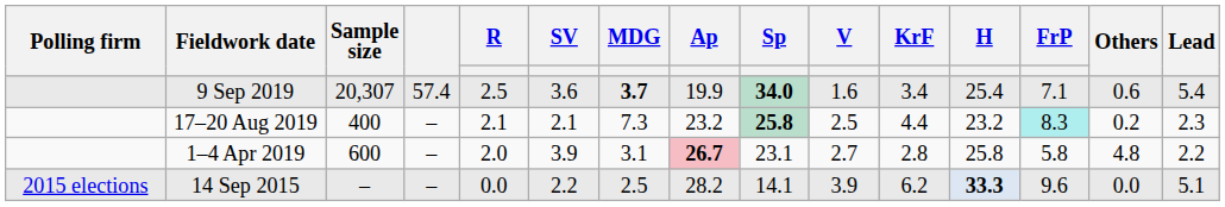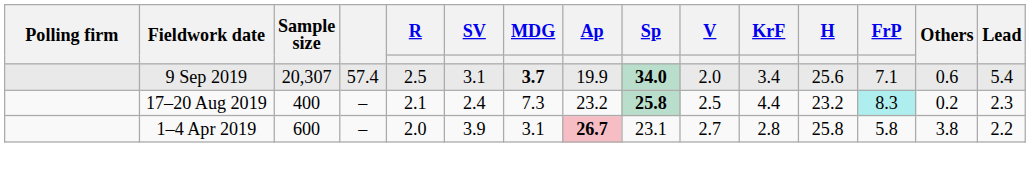9 Sep 2019 | SV: 3.6 -> 3.1
9 Sep 2019 | V: 1.6 -> 2.0
9 Sep 2019 | H: 25.4 -> 25.6
17–20 Aug 2019 | SV: 2.1 -> 2.4
1–4 Apr 2019 | Others: 4.8 -> 3.8
- row: 2015 elections | 14 Sep 2015 | – | – | 0.0 | 2.2 | 2.5 | 28.2 | 14.1 | 3.9 | 6.2 | 33.3 | 9.6 | 0.0 | 5.1
